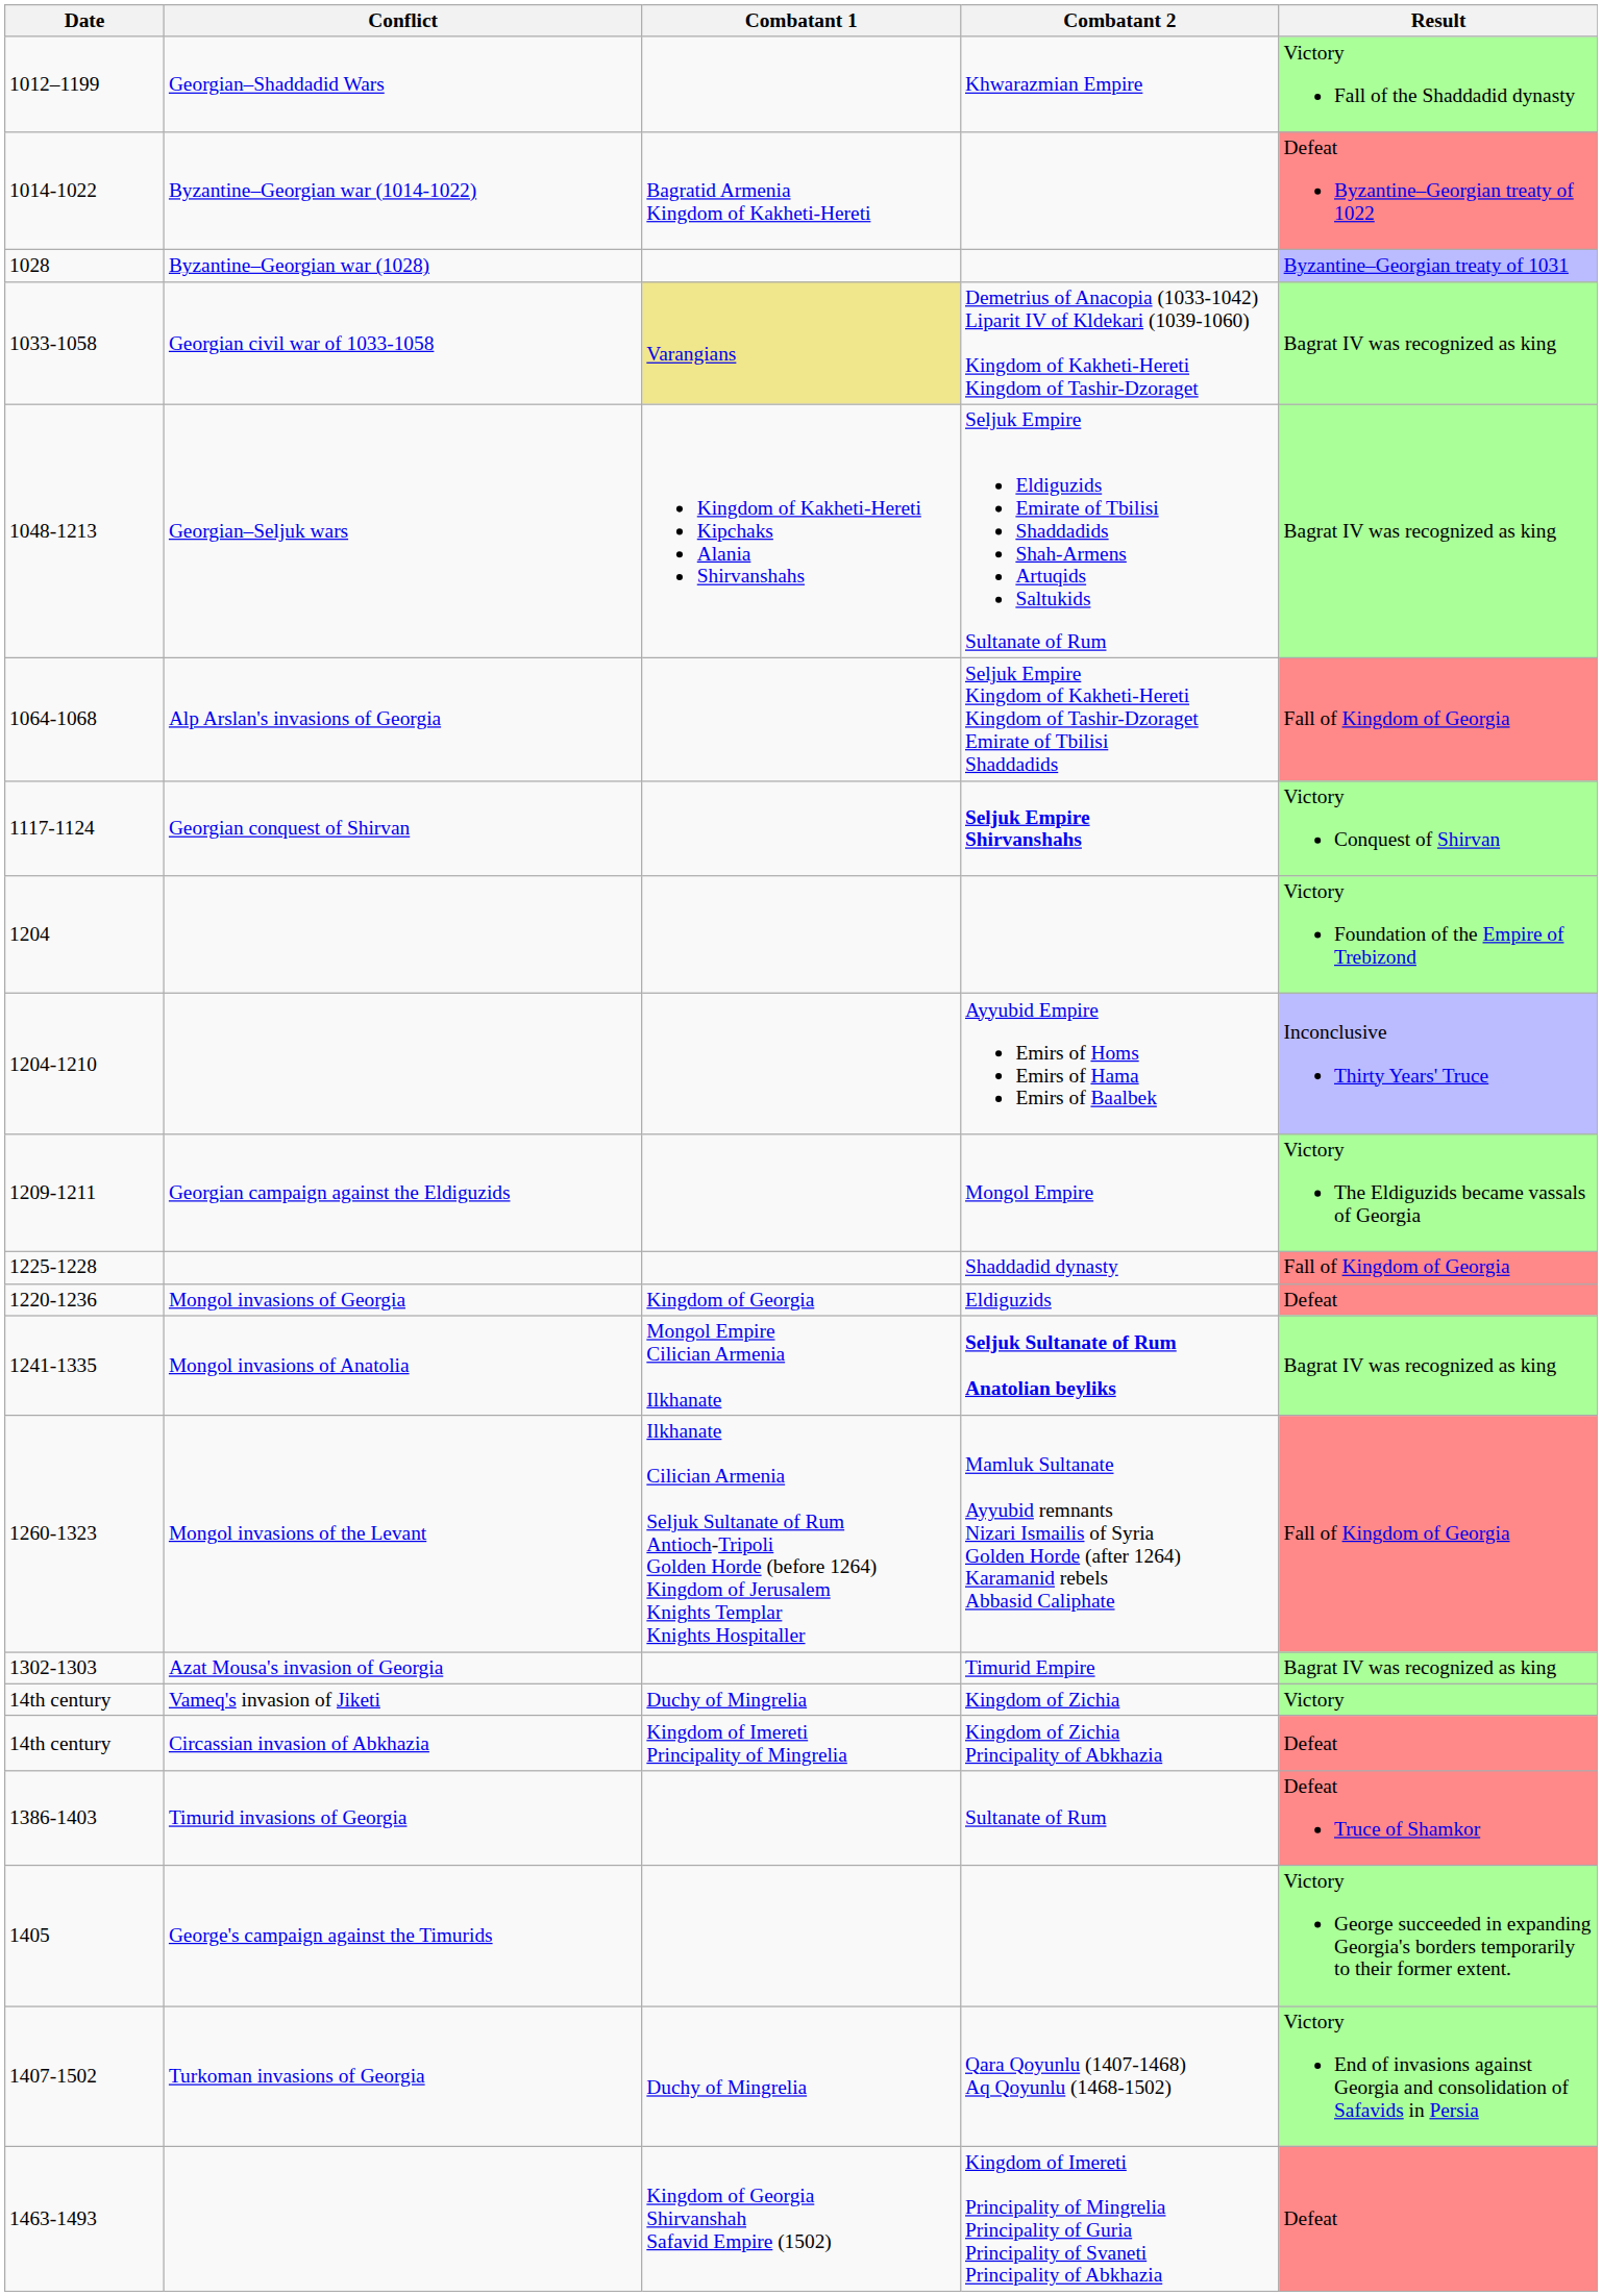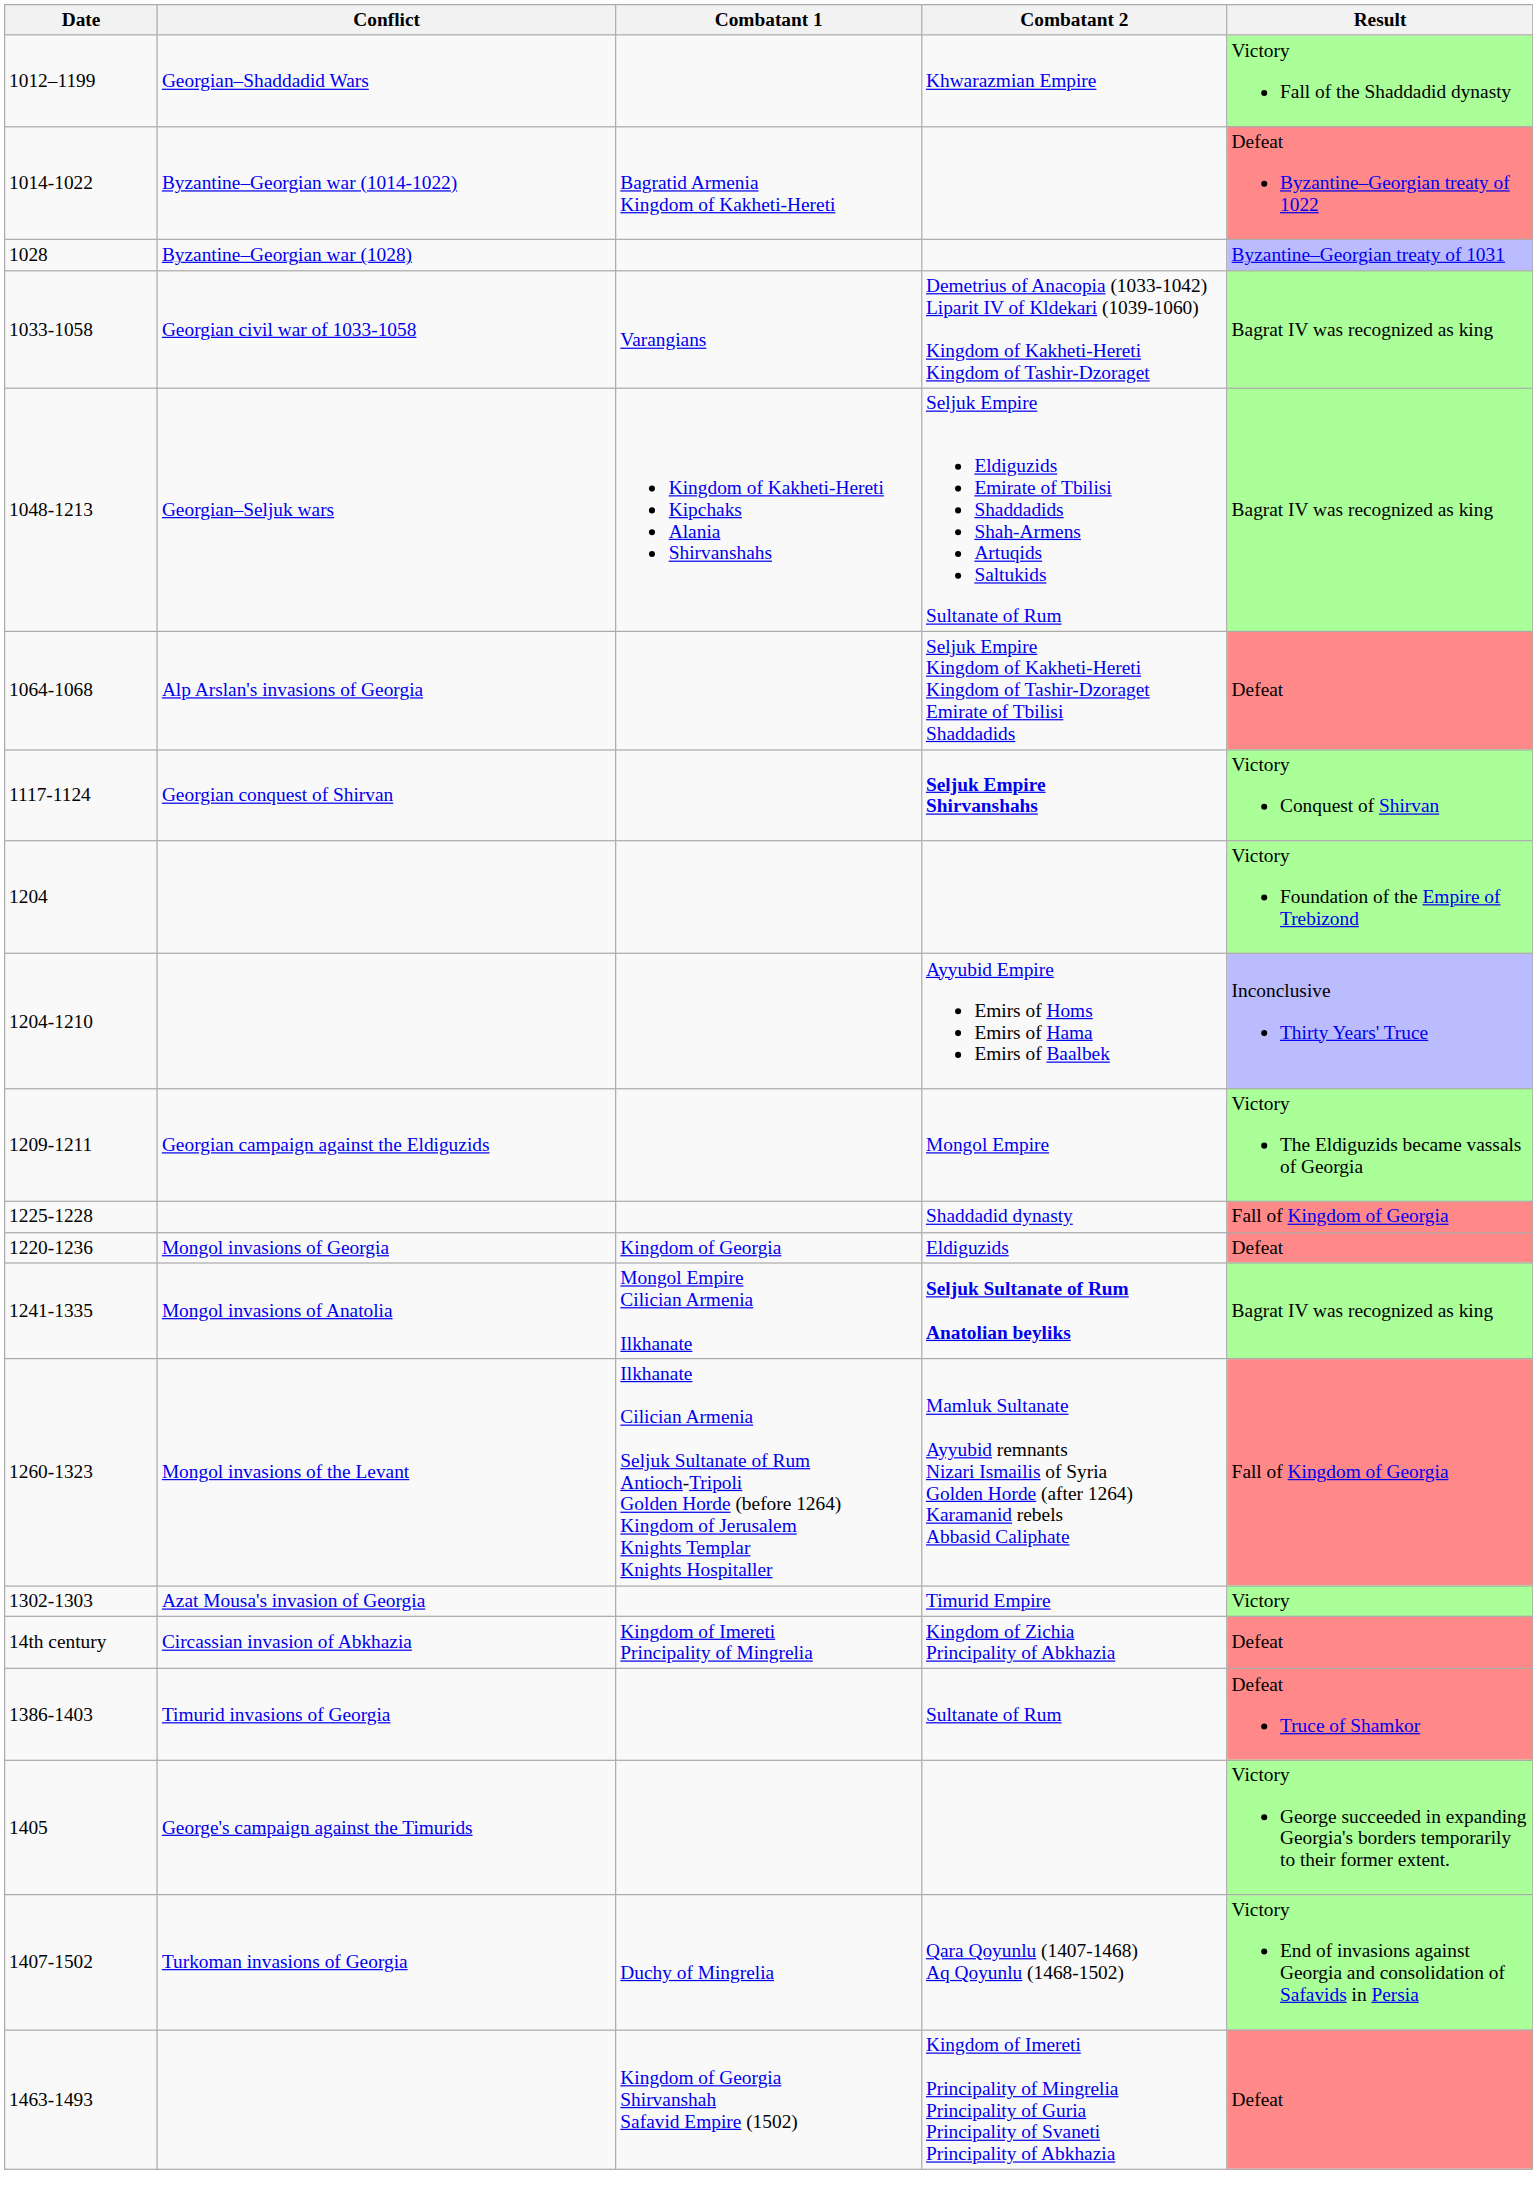1033-1058 | Combatant 1: khaki background -> no background
1064-1068 | Result: Fall of Kingdom of Georgia -> Defeat
1302-1303 | Result: Bagrat IV was recognized as king -> Victory
- row: 14th century | Vameq's invasion of Jiketi | Duchy of Mingrelia | Kingdom of Zichia | Victory
